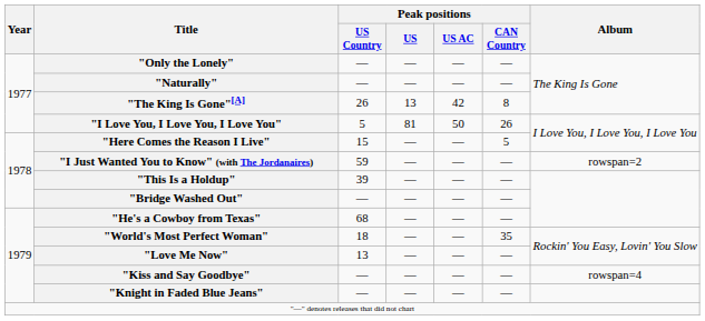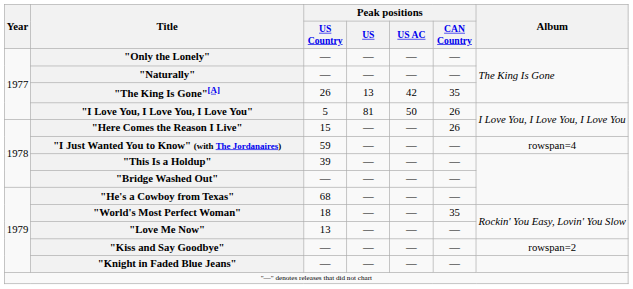"The King Is Gone"[A] | Peak positions / CAN Country: 8 -> 35
"Here Comes the Reason I Live" | Peak positions / CAN Country: 5 -> 26
"I Just Wanted You to Know" (with The Jordanaires) | Album: rowspan=2 -> rowspan=4
"Kiss and Say Goodbye" | Album: rowspan=4 -> rowspan=2
